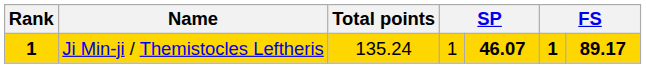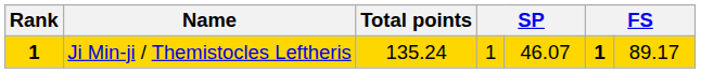Ji Min-ji / Themistocles Leftheris | column 5: bold -> normal
Ji Min-ji / Themistocles Leftheris | column 7: bold -> normal
